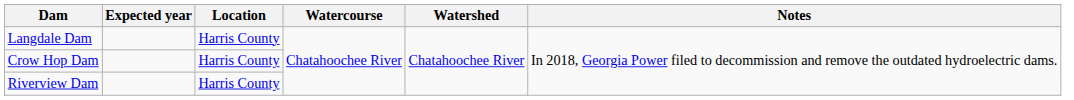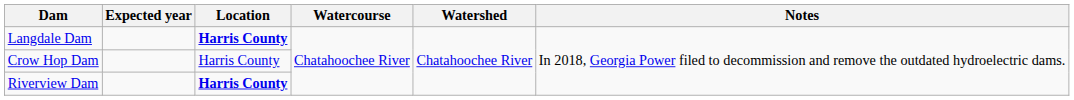Langdale Dam | Location: normal -> bold
Riverview Dam | Location: normal -> bold
